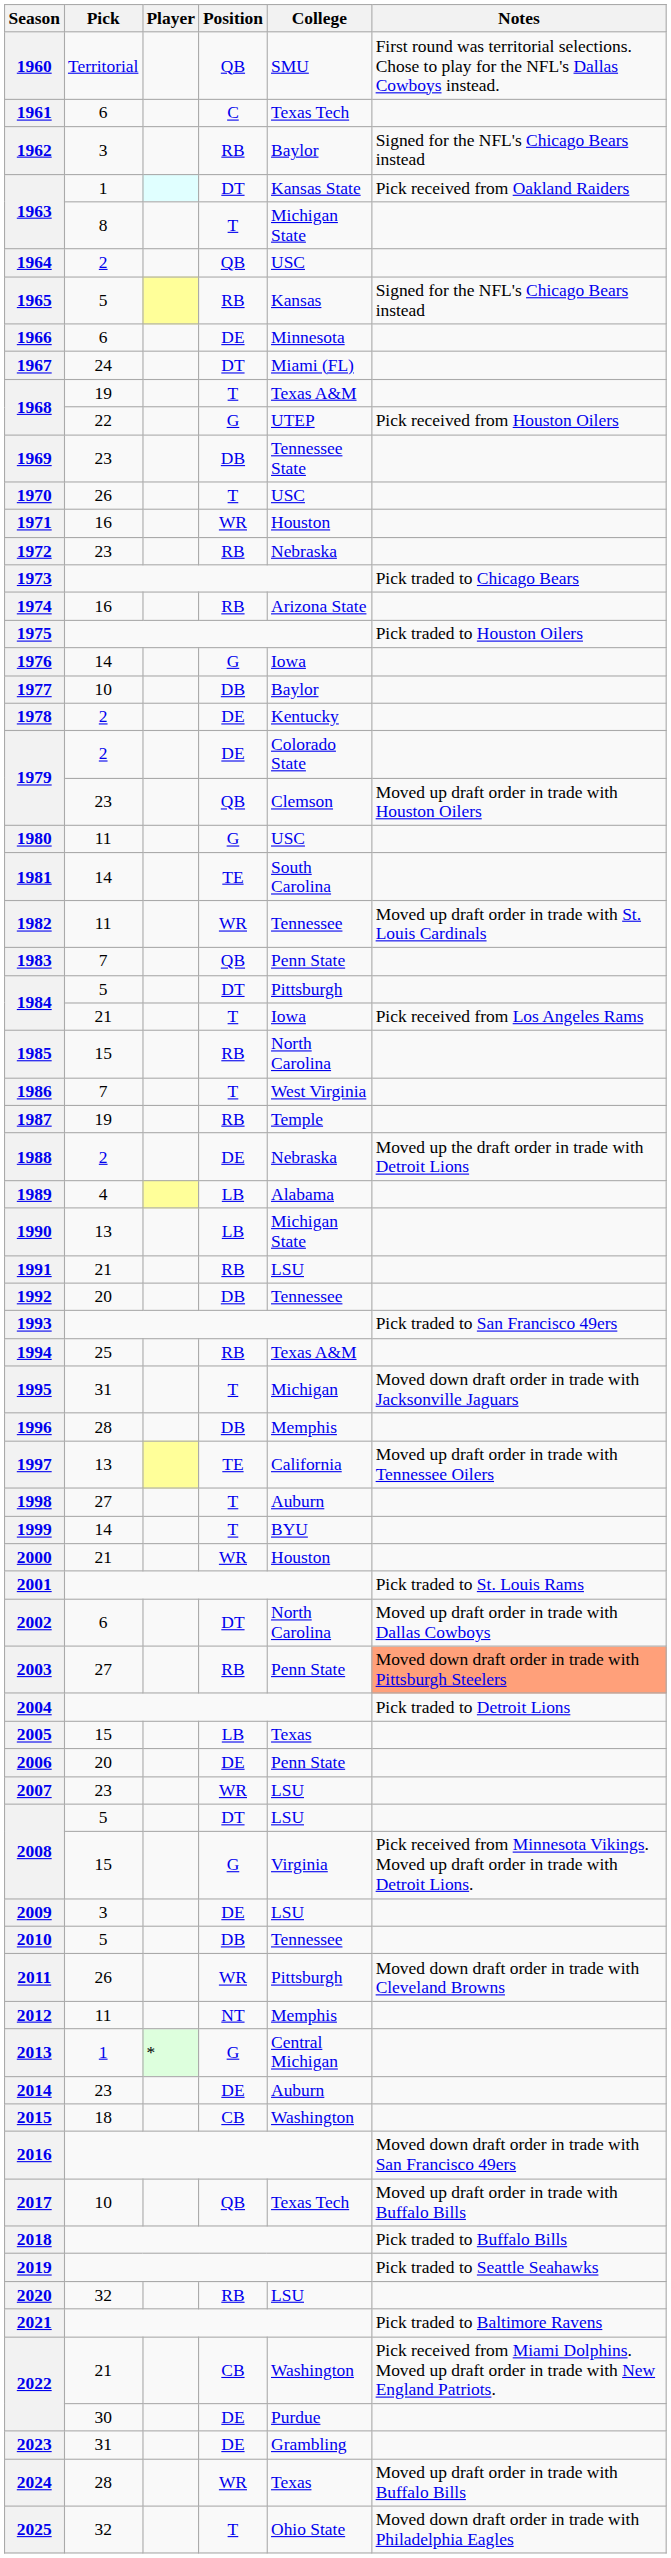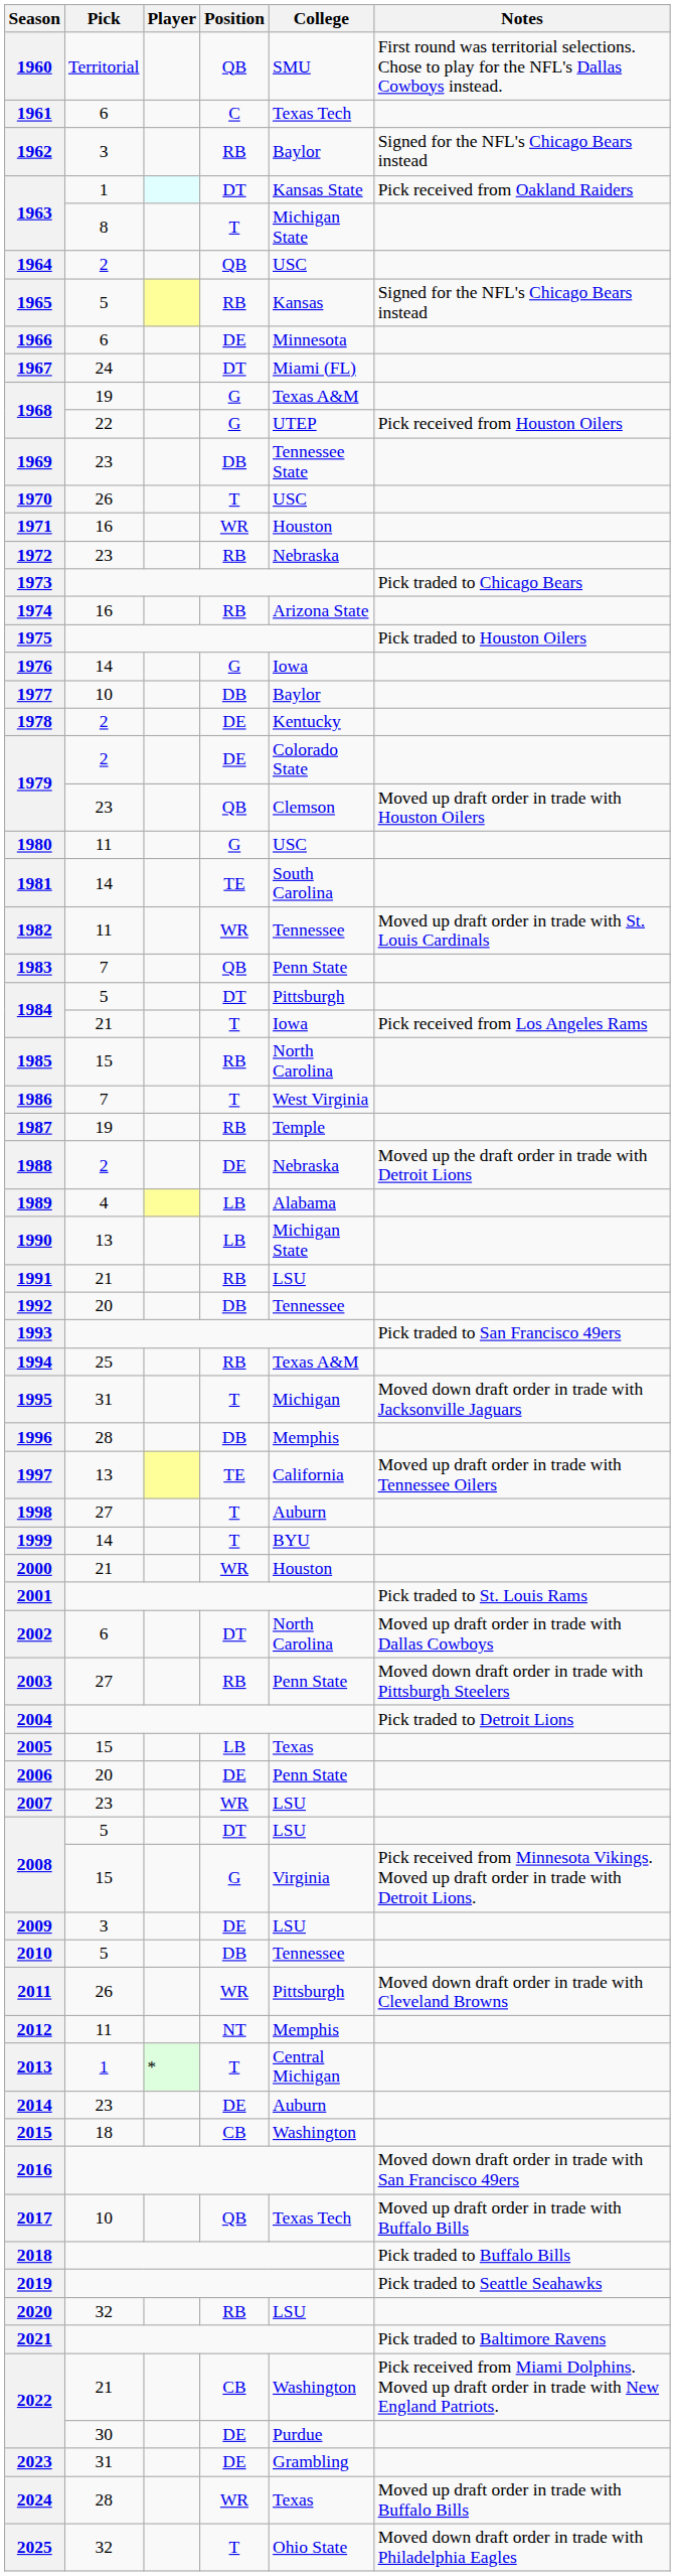1968 / 19 | Position: T -> G
2003 | Notes: lightsalmon background -> no background
2013 | Position: G -> T
